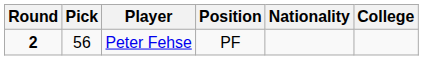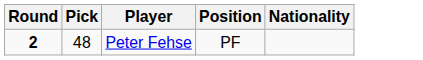- column: College
Peter Fehse | Pick: 56 -> 48
